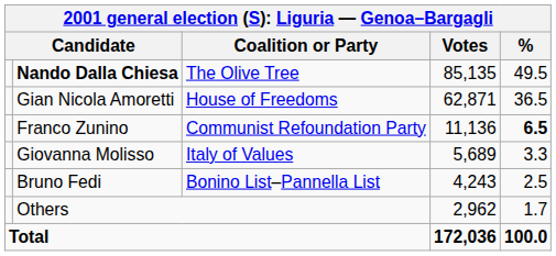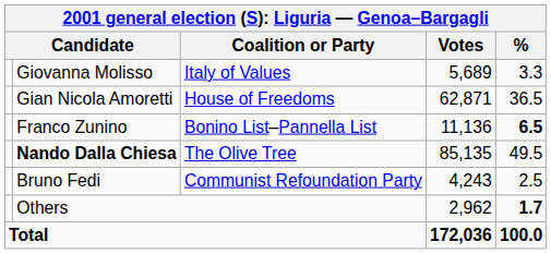rows swapped: Nando Dalla Chiesa <-> Giovanna Molisso
Franco Zunino | Coalition or Party: Communist Refoundation Party -> Bonino List–Pannella List
Bruno Fedi | Coalition or Party: Bonino List–Pannella List -> Communist Refoundation Party
Others | %: normal -> bold
